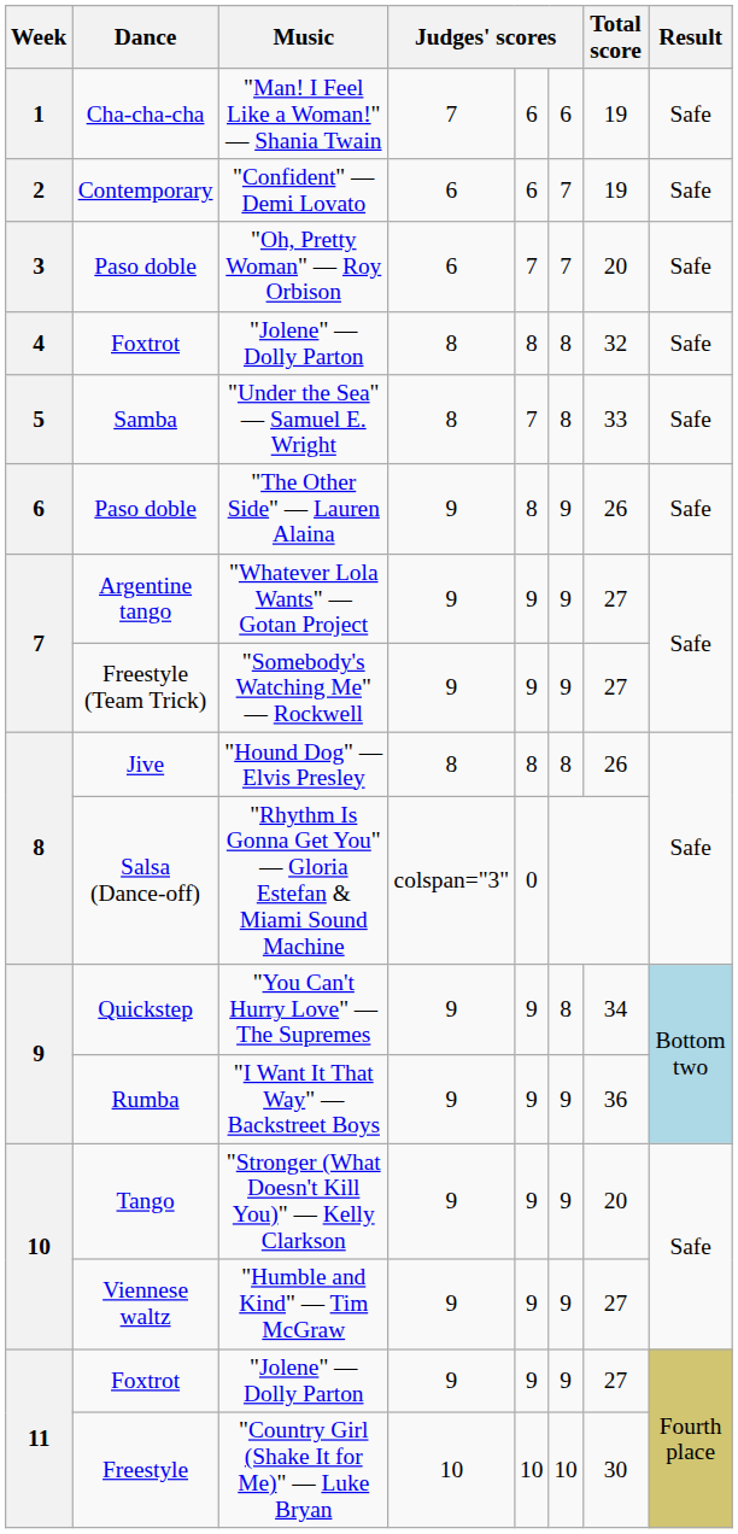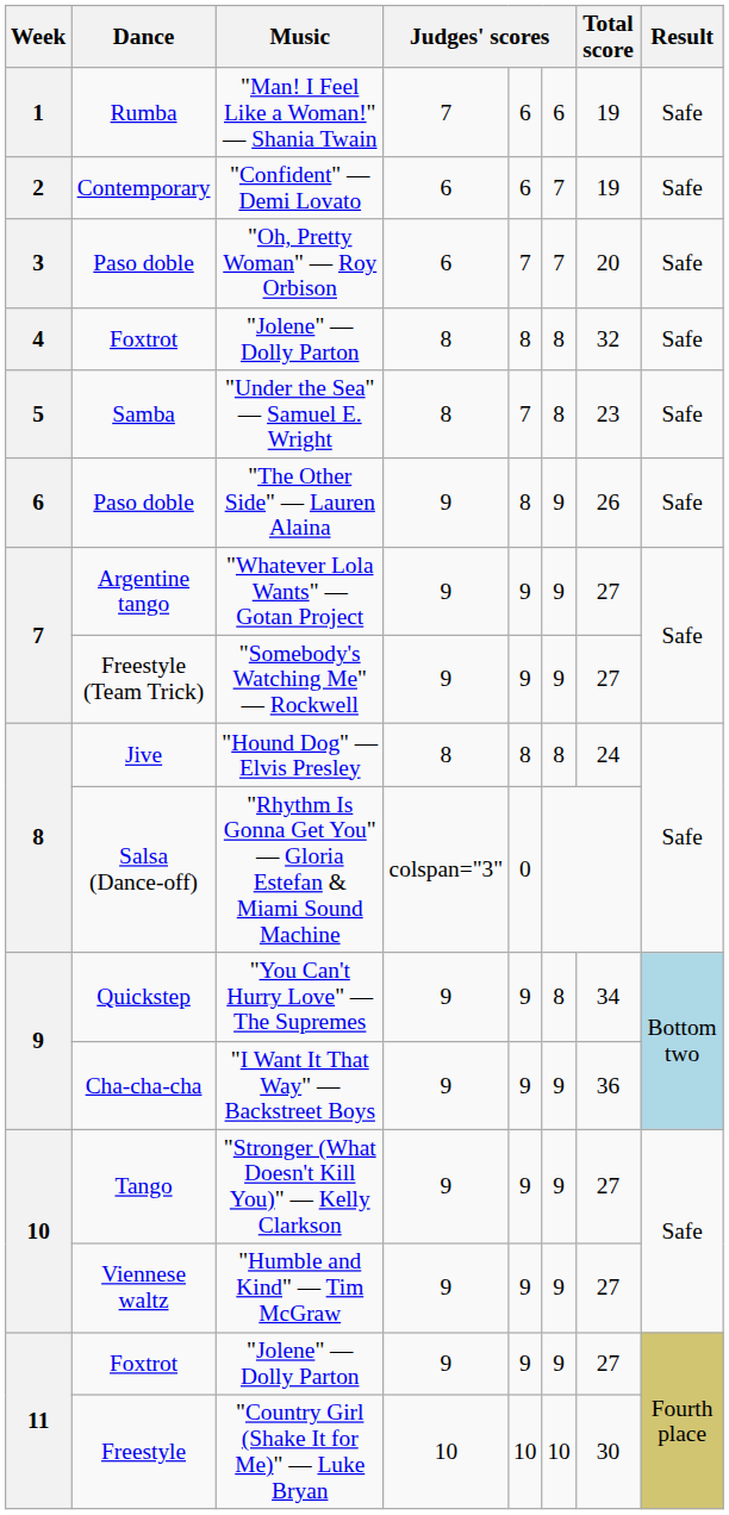"Man! I Feel Like a Woman!" — Shania Twain | Dance: Cha-cha-cha -> Rumba
"Under the Sea" — Samuel E. Wright | Total score: 33 -> 23
"Hound Dog" — Elvis Presley | Total score: 26 -> 24
"I Want It That Way" — Backstreet Boys | Dance: Rumba -> Cha-cha-cha
"Stronger (What Doesn't Kill You)" — Kelly Clarkson | Total score: 20 -> 27
